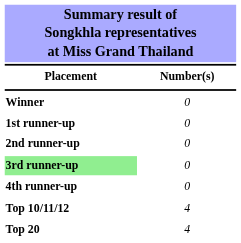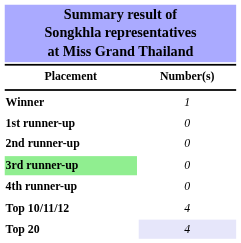row 3 | column 2: 0 -> 1
row 9 | column 2: no background -> lavender background
